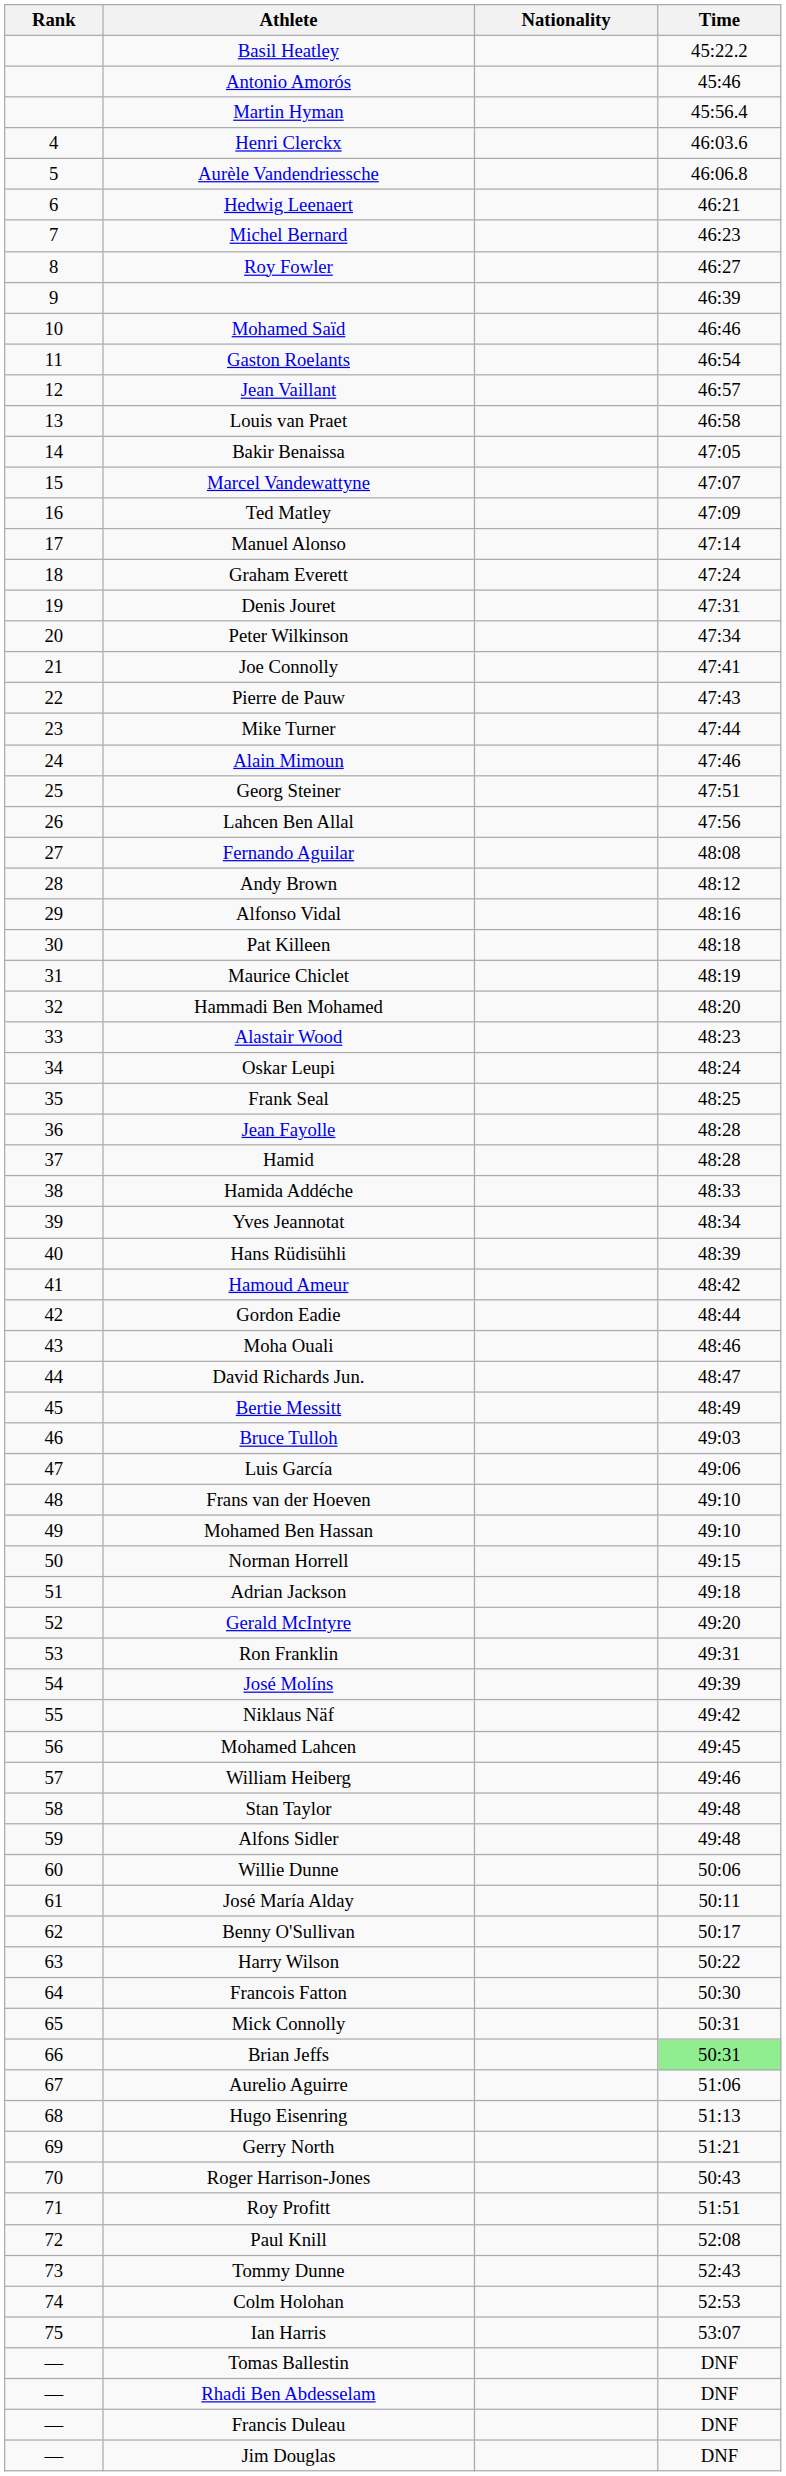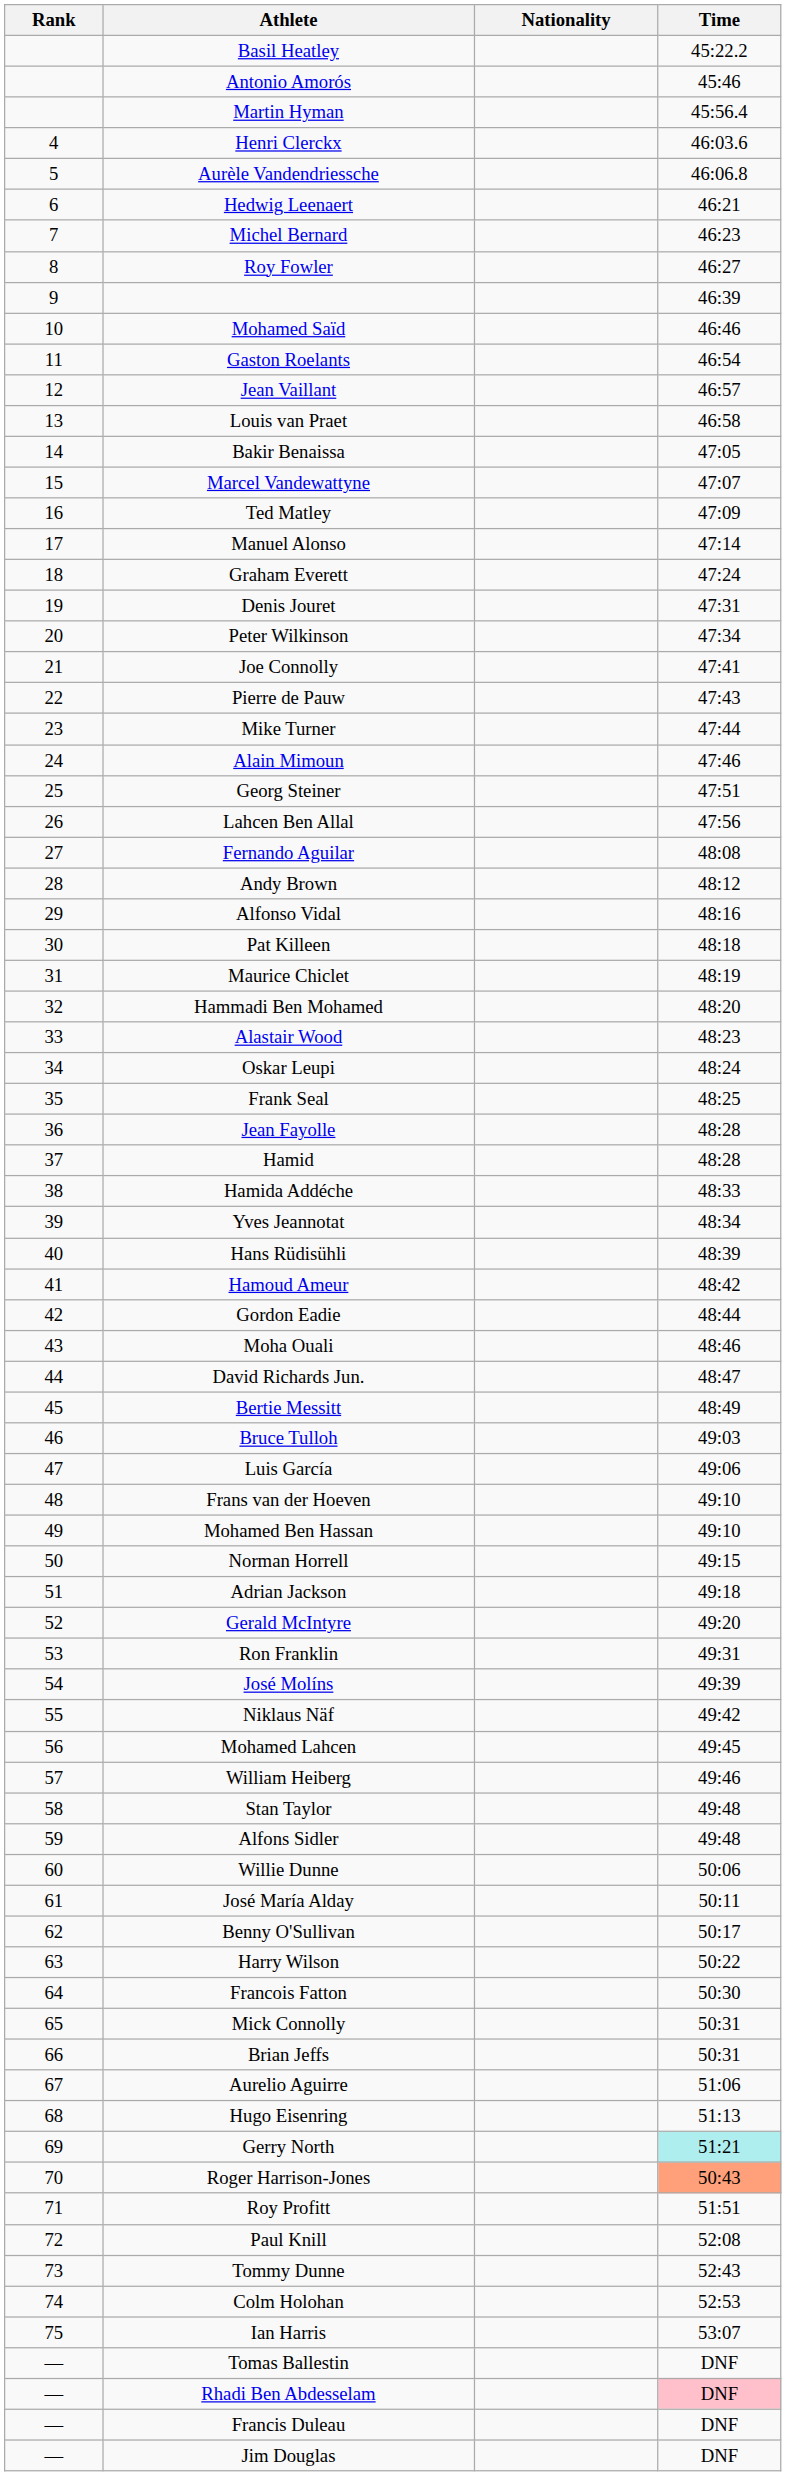Brian Jeffs | Time: lightgreen background -> no background
Gerry North | Time: no background -> paleturquoise background
Roger Harrison-Jones | Time: no background -> lightsalmon background
Rhadi Ben Abdesselam | Time: no background -> pink background
